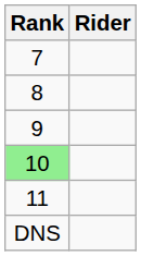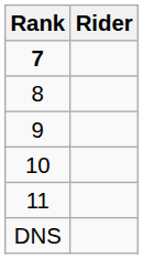7 | Rank: normal -> bold
10 | Rank: lightgreen background -> no background
